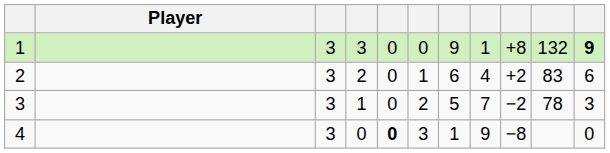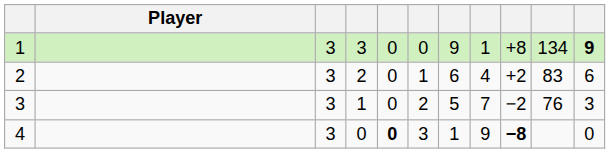row 2 | column 10: 132 -> 134
row 4 | column 10: 78 -> 76
row 5 | column 9: normal -> bold
